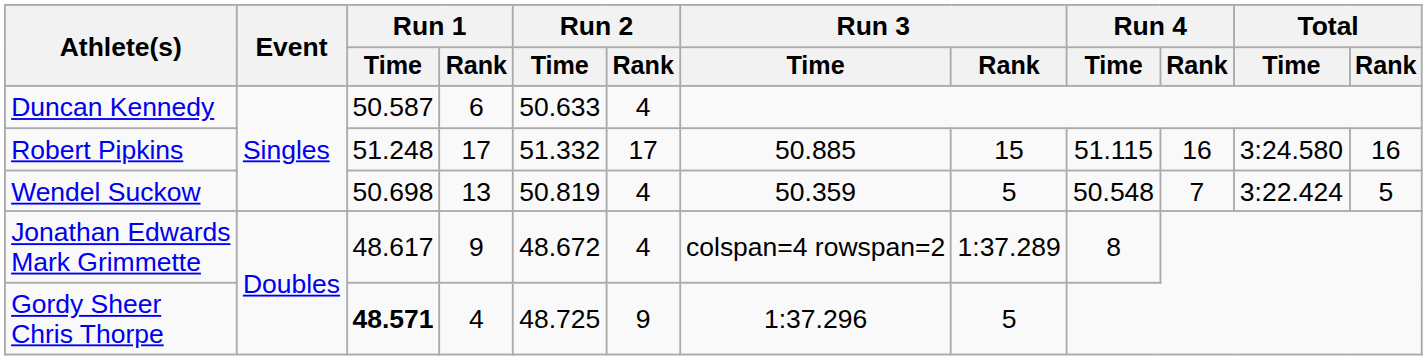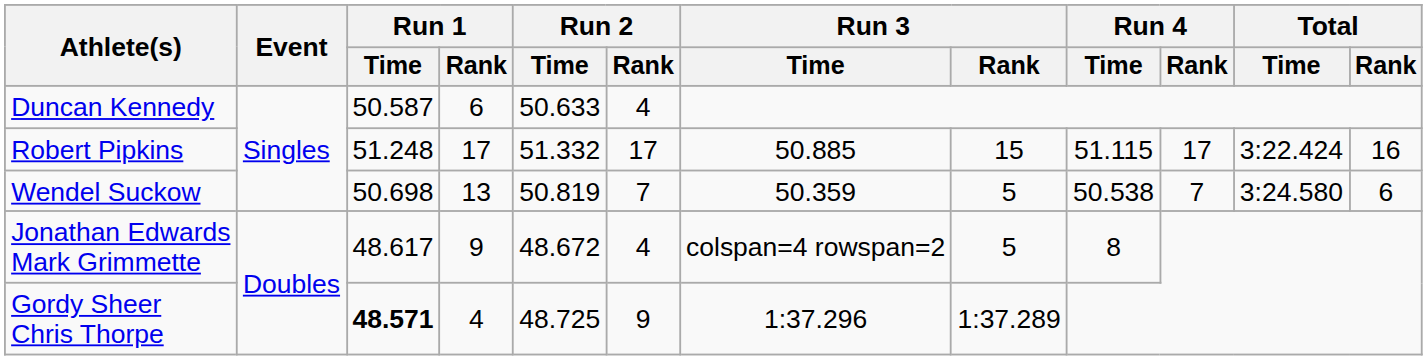Robert Pipkins | Run 4 / Rank: 16 -> 17
Robert Pipkins | Total / Time: 3:24.580 -> 3:22.424
Wendel Suckow | Run 2 / Rank: 4 -> 7
Wendel Suckow | Run 4 / Time: 50.548 -> 50.538
Wendel Suckow | Total / Time: 3:22.424 -> 3:24.580
Wendel Suckow | Total / Rank: 5 -> 6
Jonathan Edwards Mark Grimmette | Run 3 / Rank: 1:37.289 -> 5
Gordy Sheer Chris Thorpe | Run 3 / Rank: 5 -> 1:37.289
